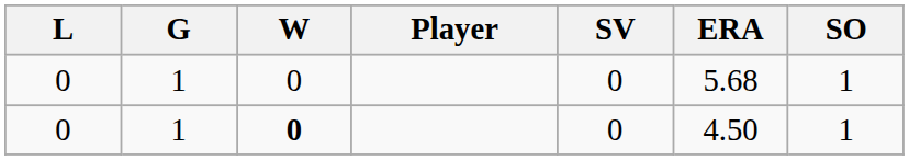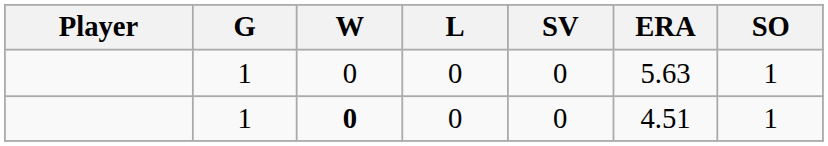columns swapped: Player <-> L
row 2 | ERA: 5.68 -> 5.63
row 3 | ERA: 4.50 -> 4.51
